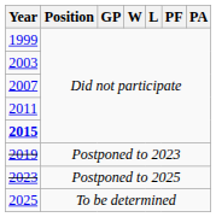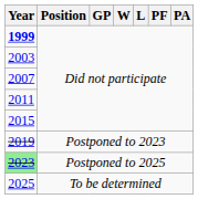1999 | Year: normal -> bold
2015 | Year: bold -> normal
2023 | Year: no background -> lightgreen background
